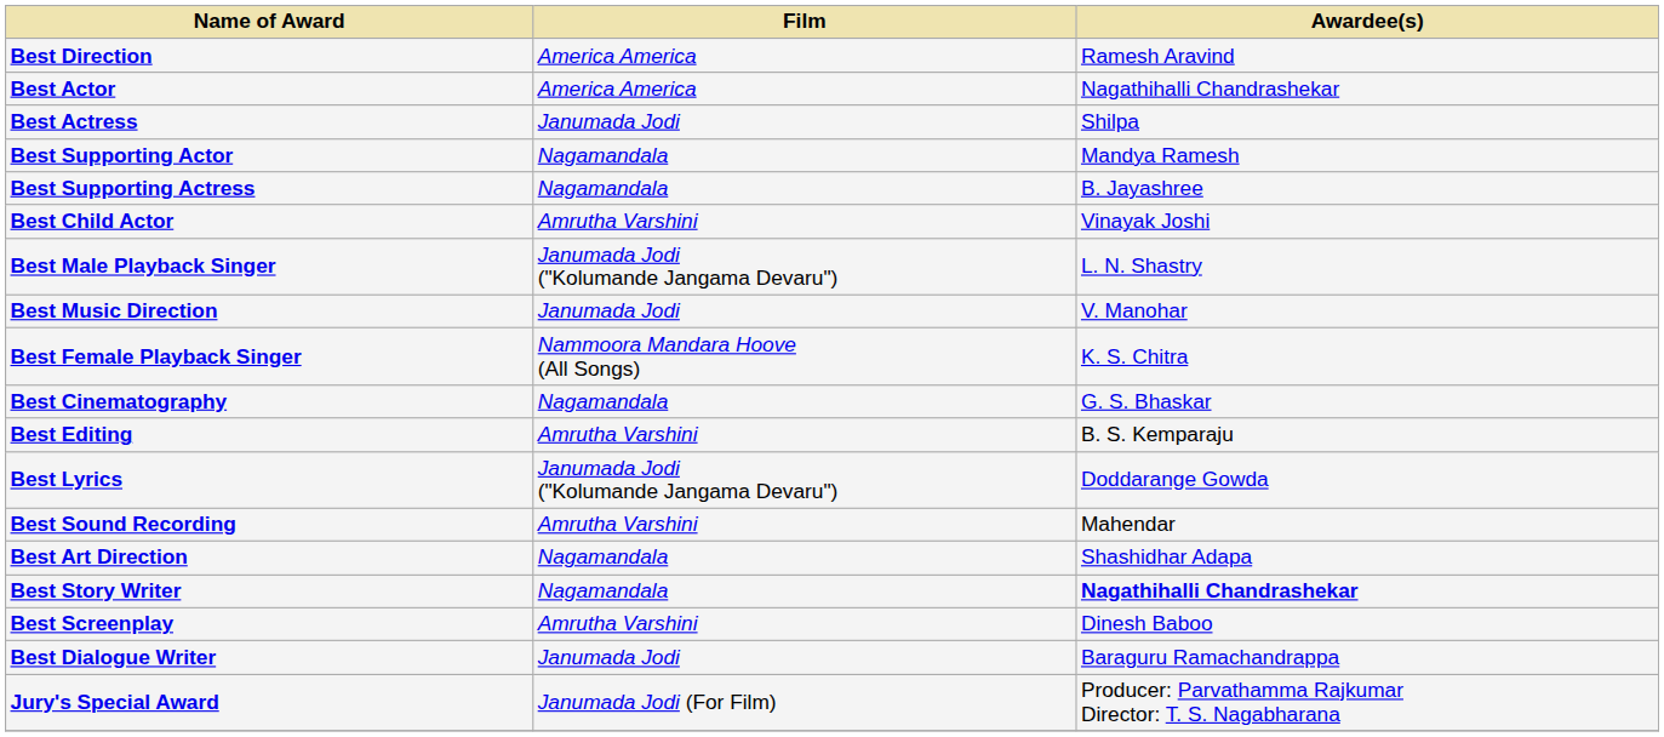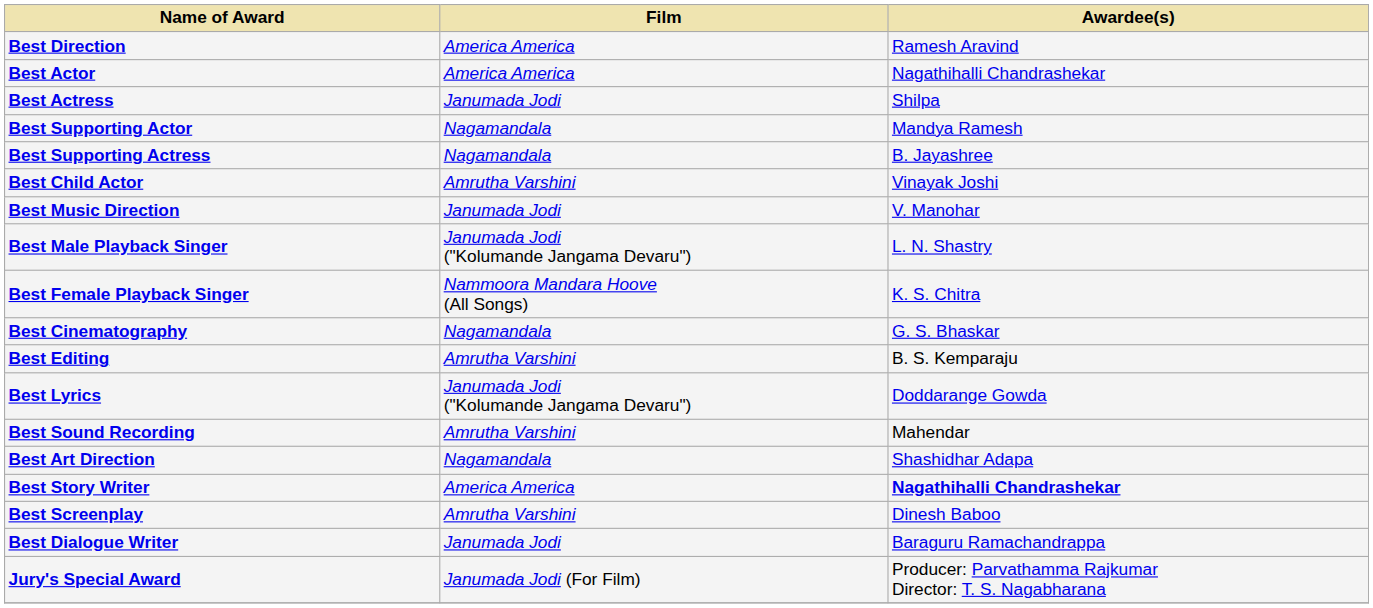rows swapped: Best Music Direction <-> Best Male Playback Singer
Best Story Writer | Film: Nagamandala -> America America
